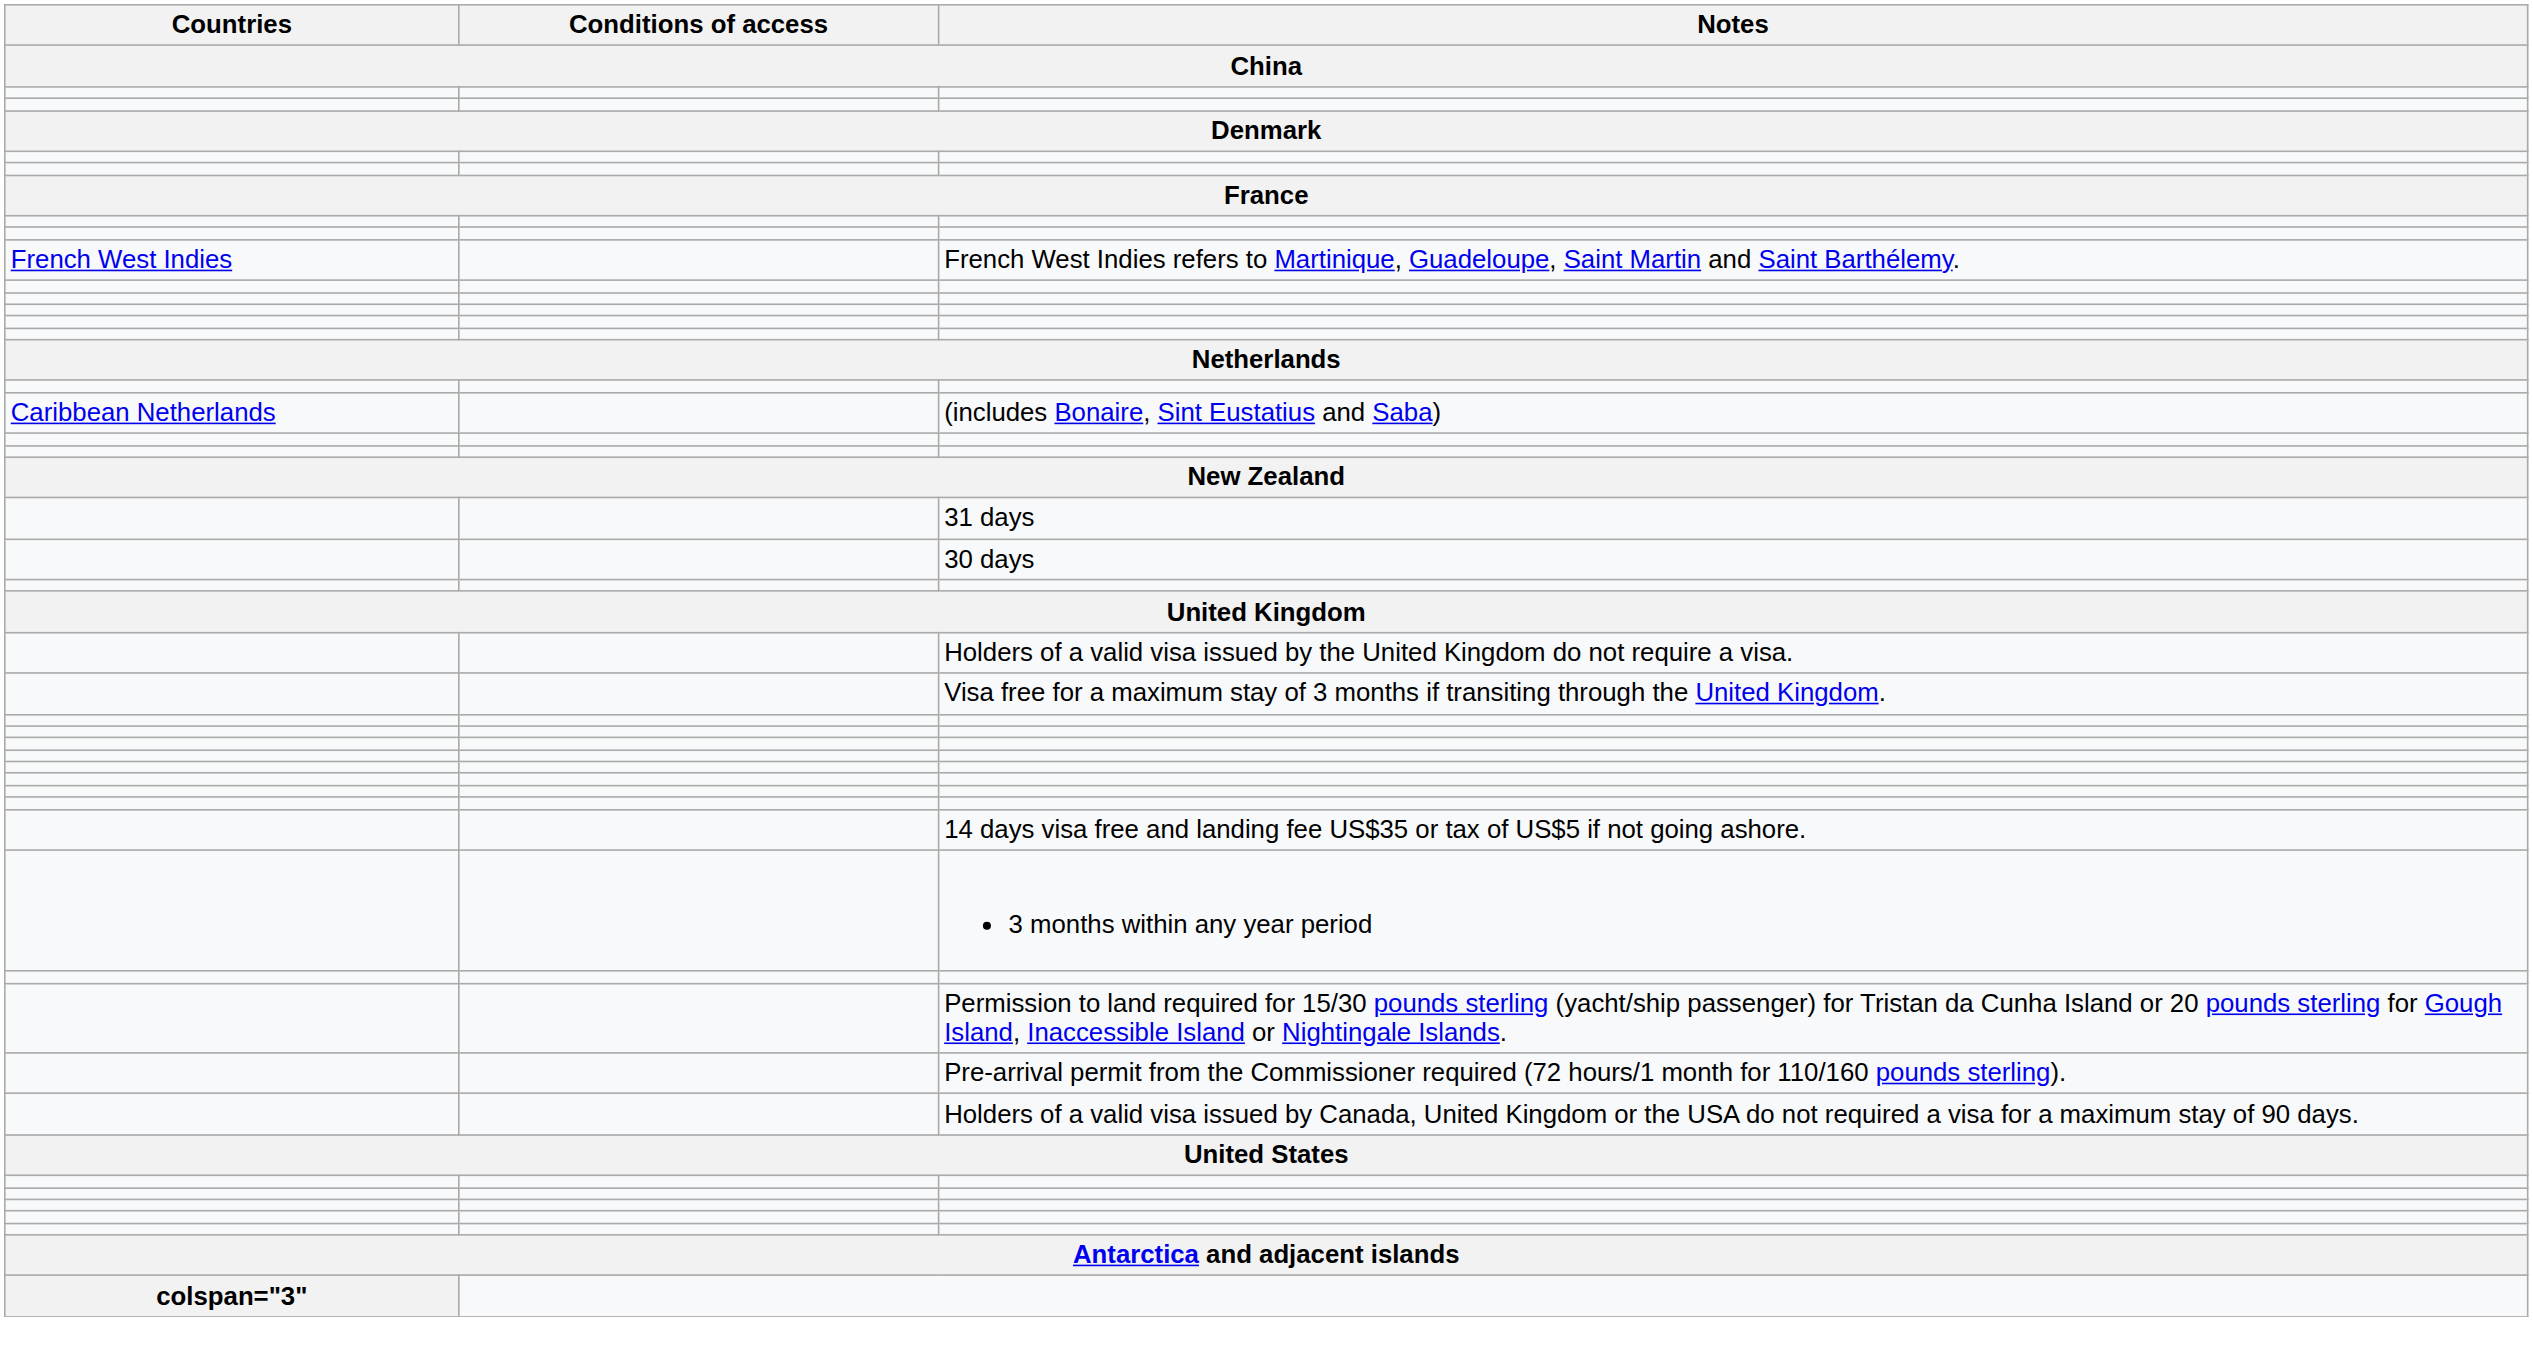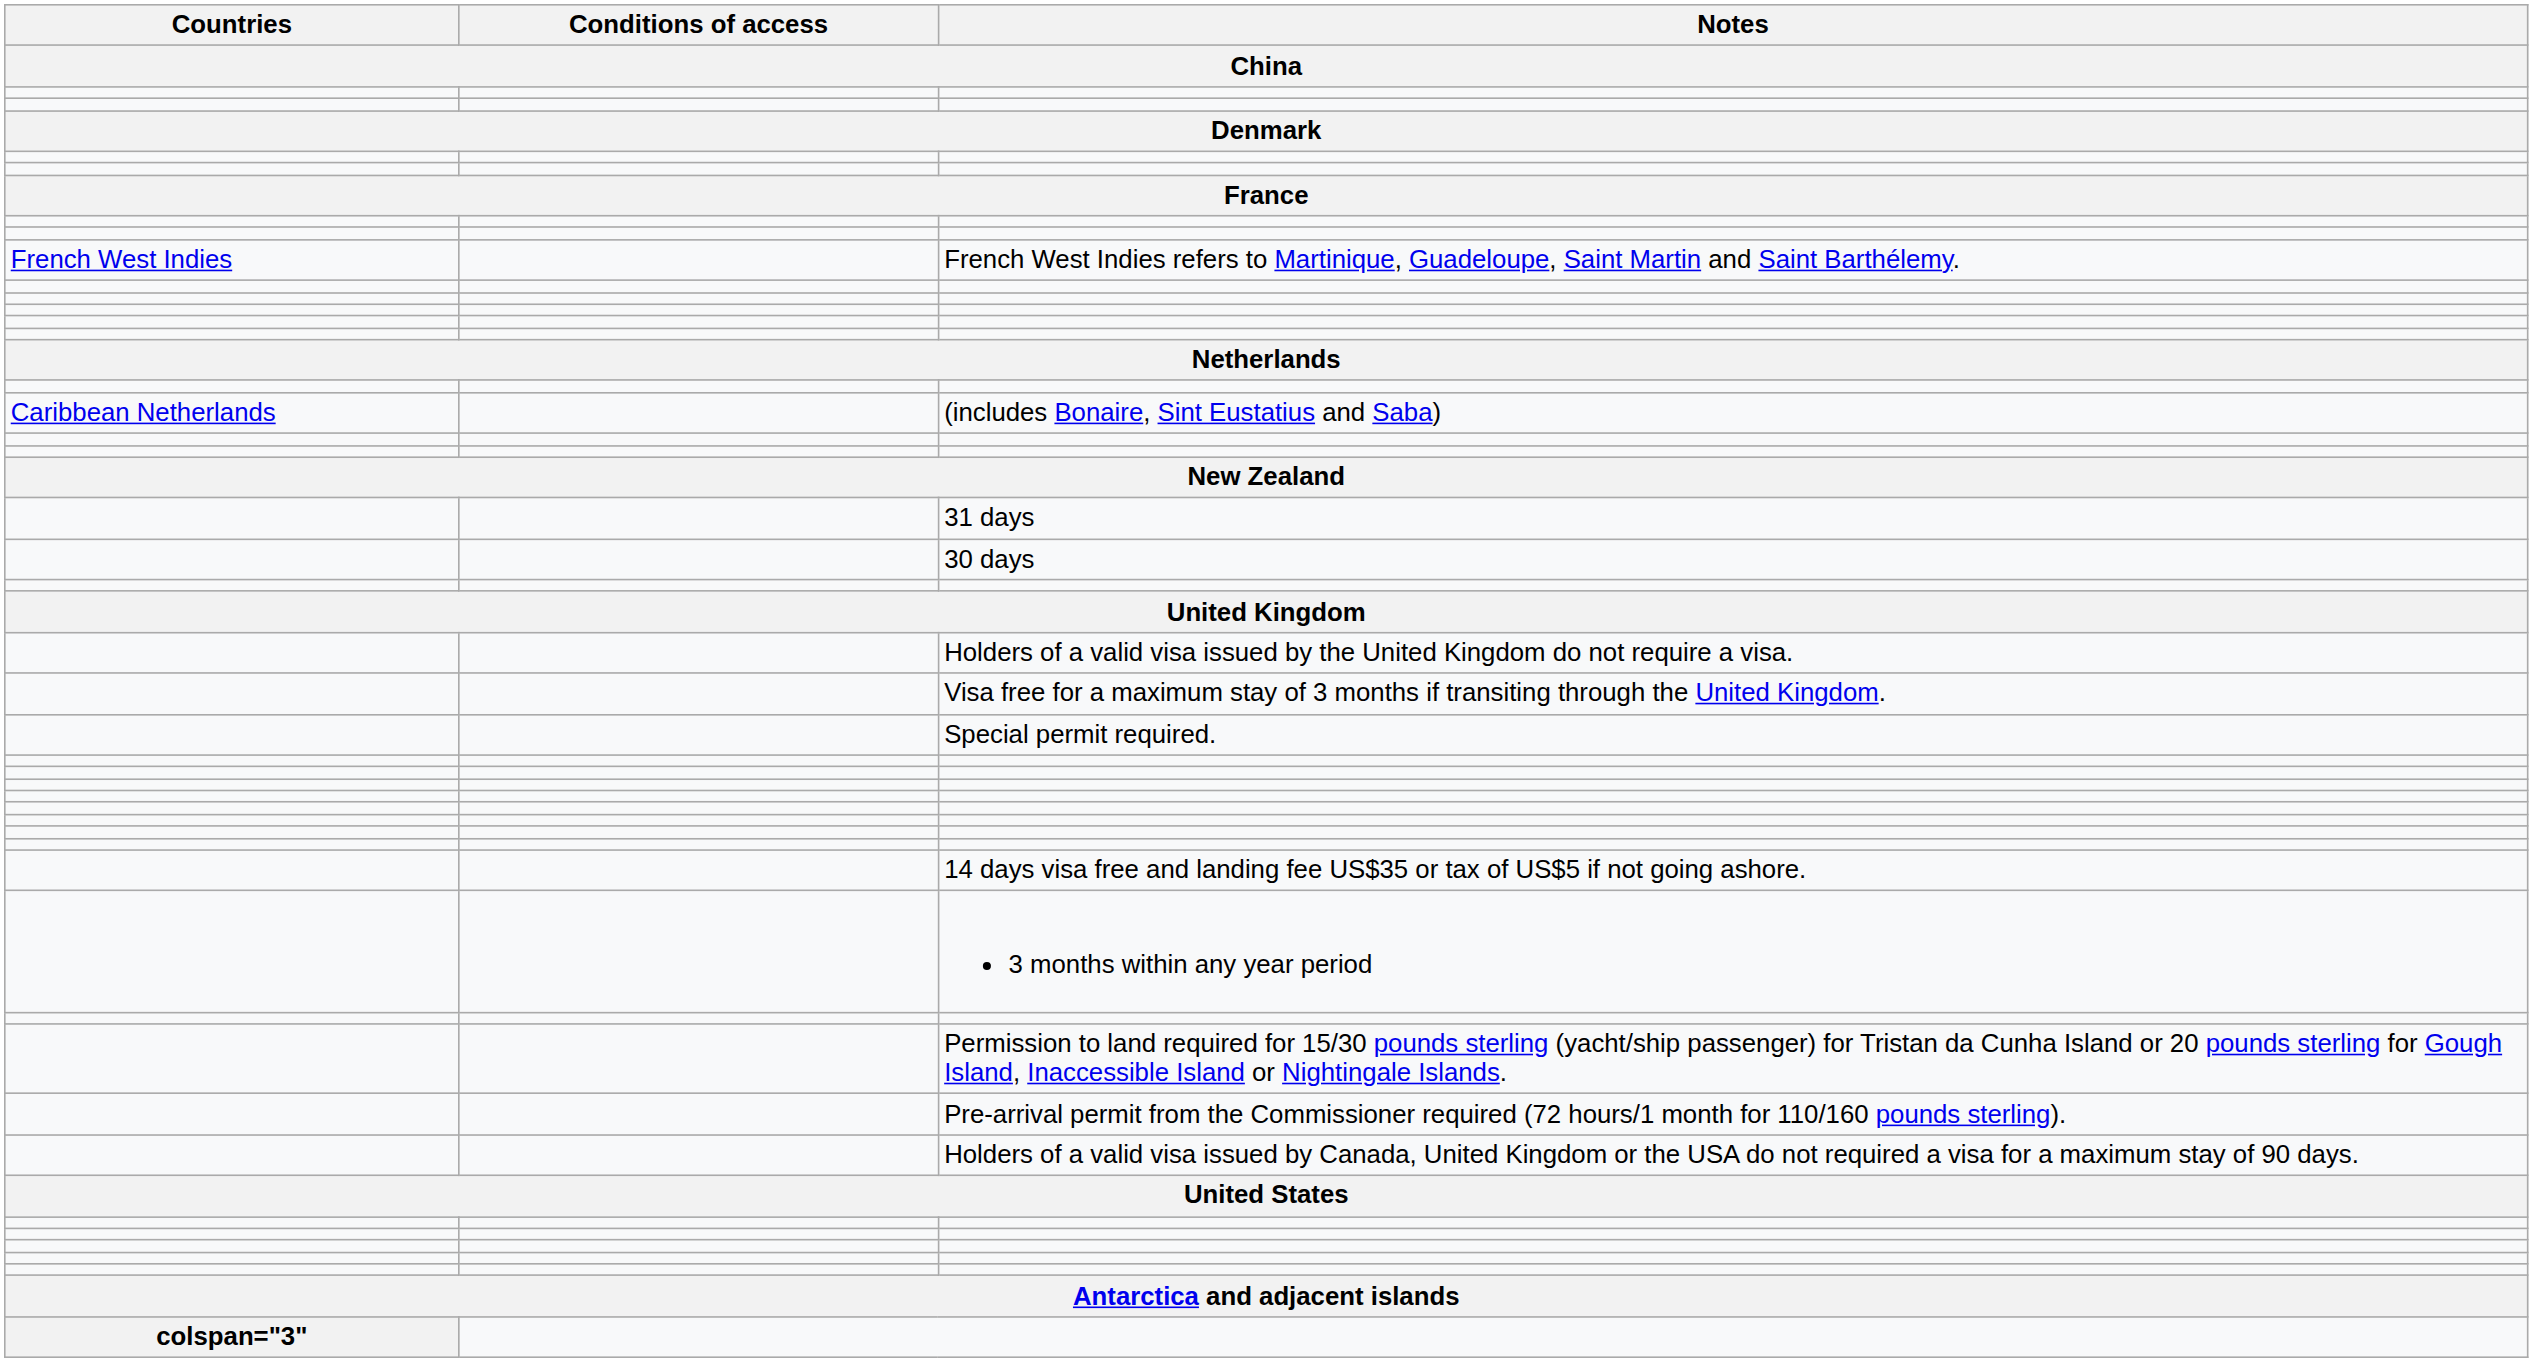+ row: Special permit required.
